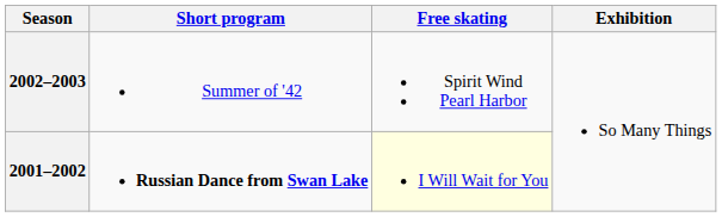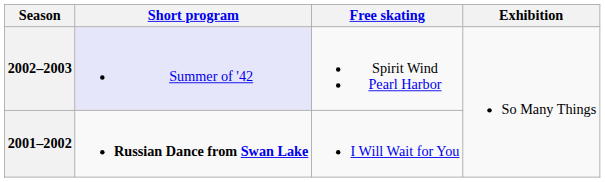2002–2003 | Short program: no background -> lavender background
2001–2002 | Free skating: lightyellow background -> no background
